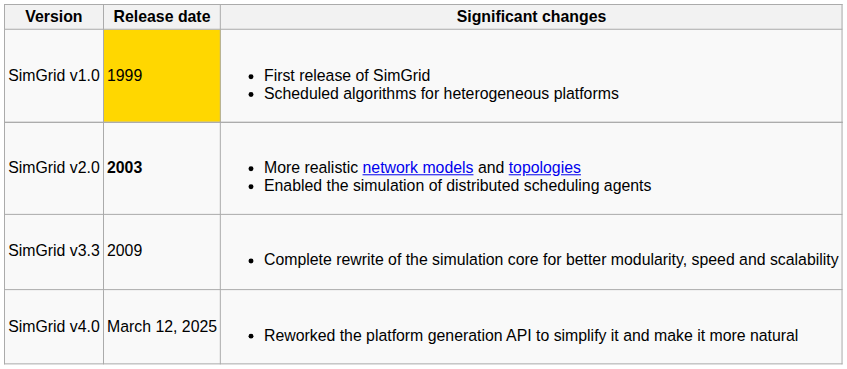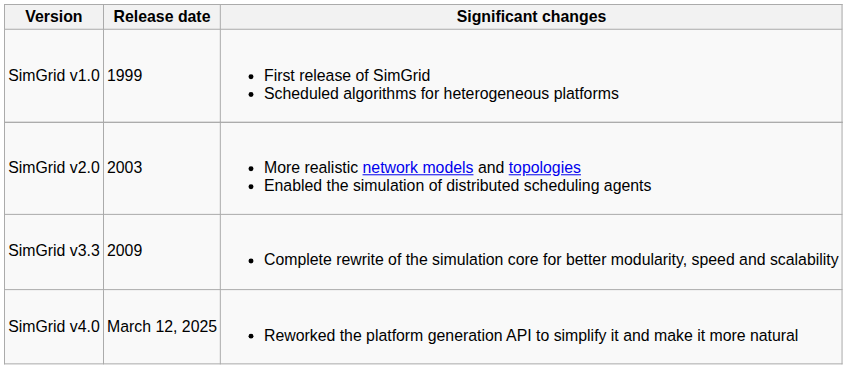SimGrid v1.0 | Release date: gold background -> no background
SimGrid v2.0 | Release date: bold -> normal
